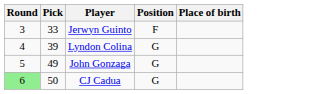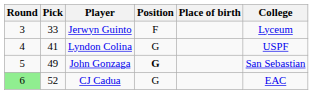+ column: College | Lyceum | USPF | San Sebastian | EAC
Lyndon Colina | Pick: 39 -> 41
John Gonzaga | Position: normal -> bold
CJ Cadua | Pick: 50 -> 52
